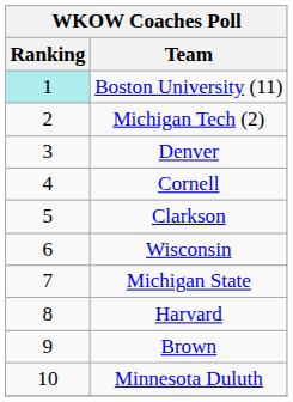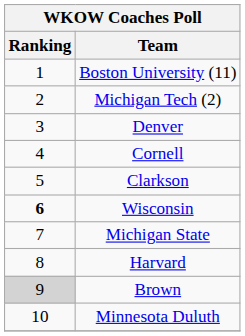Boston University (11) | Ranking: paleturquoise background -> no background
Wisconsin | Ranking: normal -> bold
Brown | Ranking: no background -> lightgrey background
